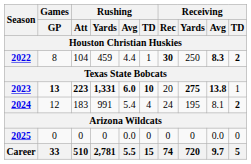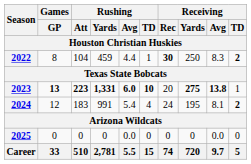2022 | Receiving / Avg: bold -> normal
